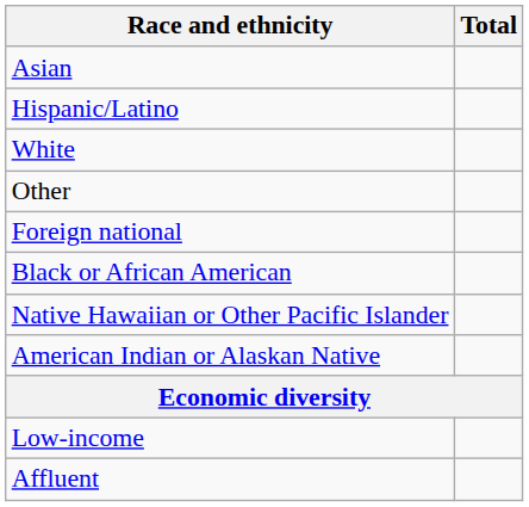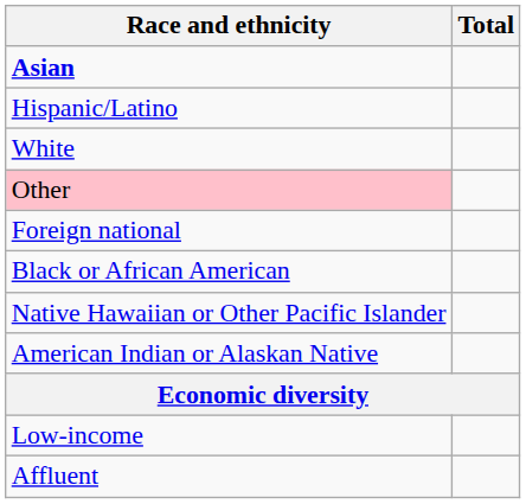Asian | Race and ethnicity: normal -> bold
Other | Race and ethnicity: no background -> pink background
